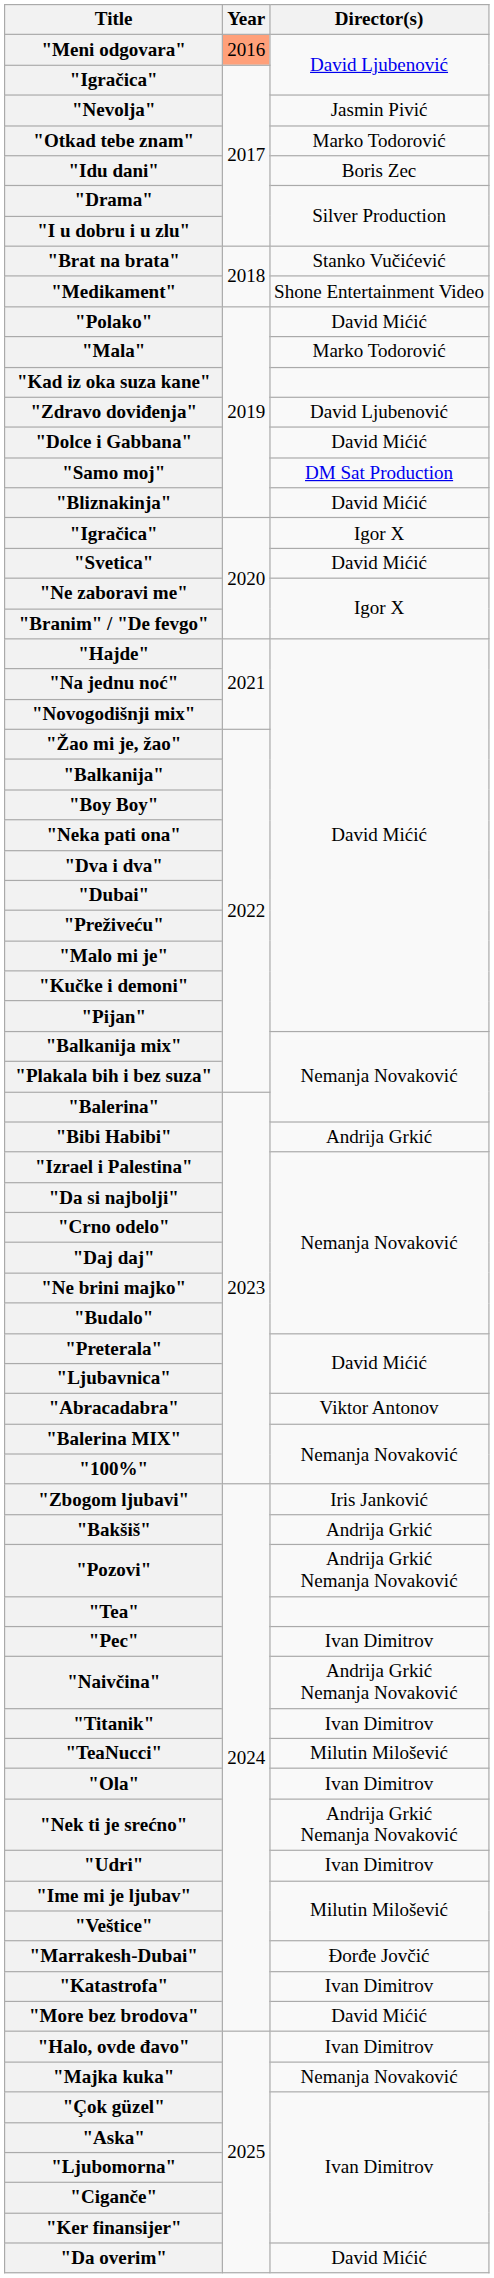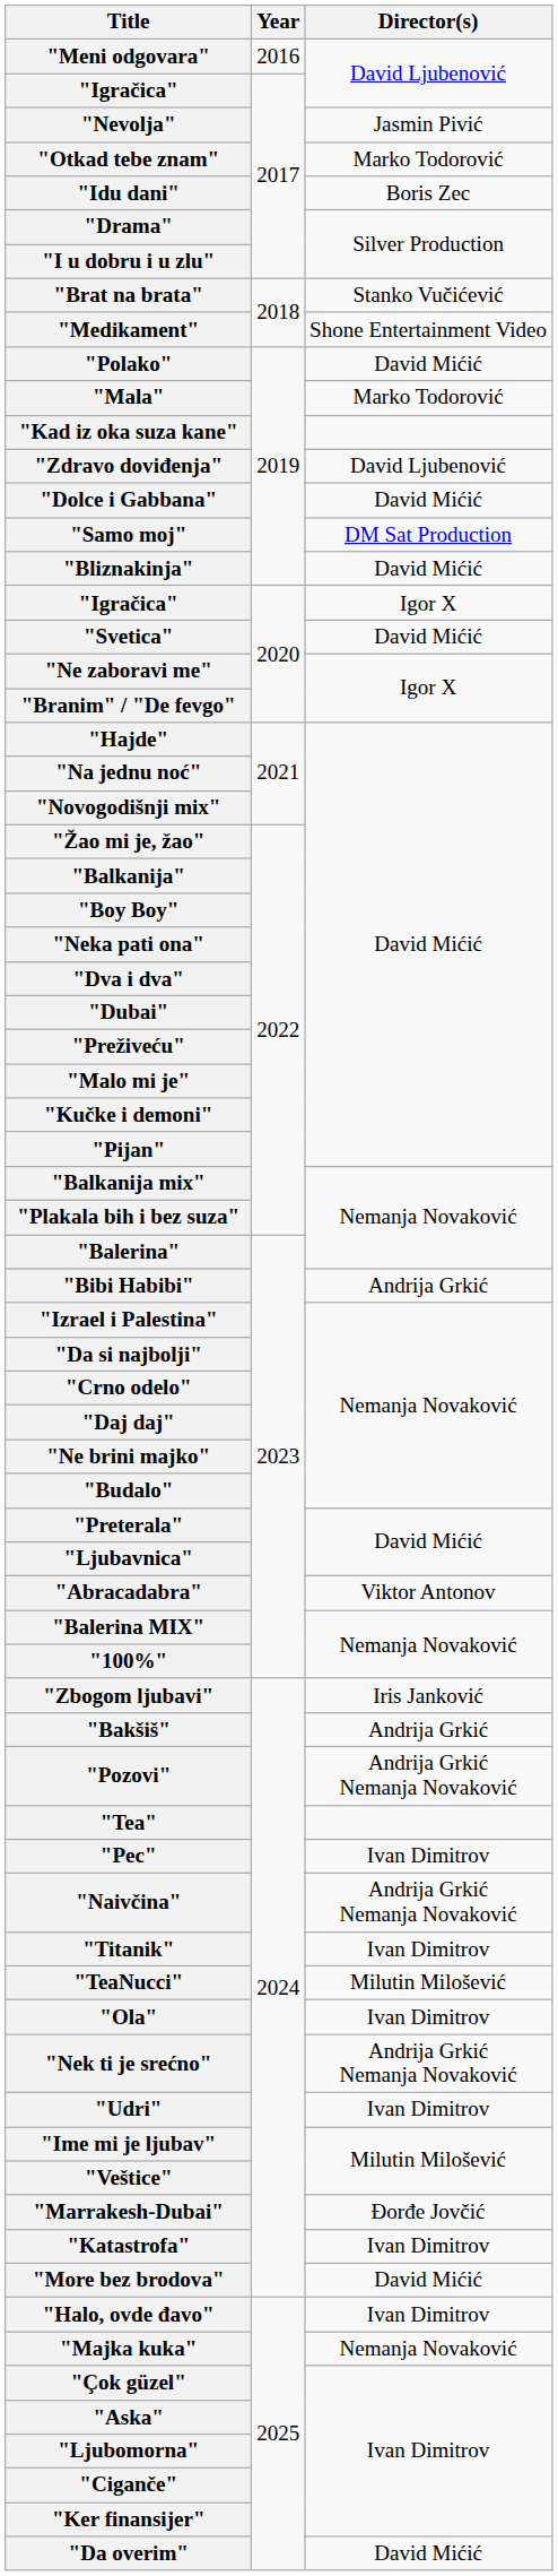"Meni odgovara" | Year: lightsalmon background -> no background
